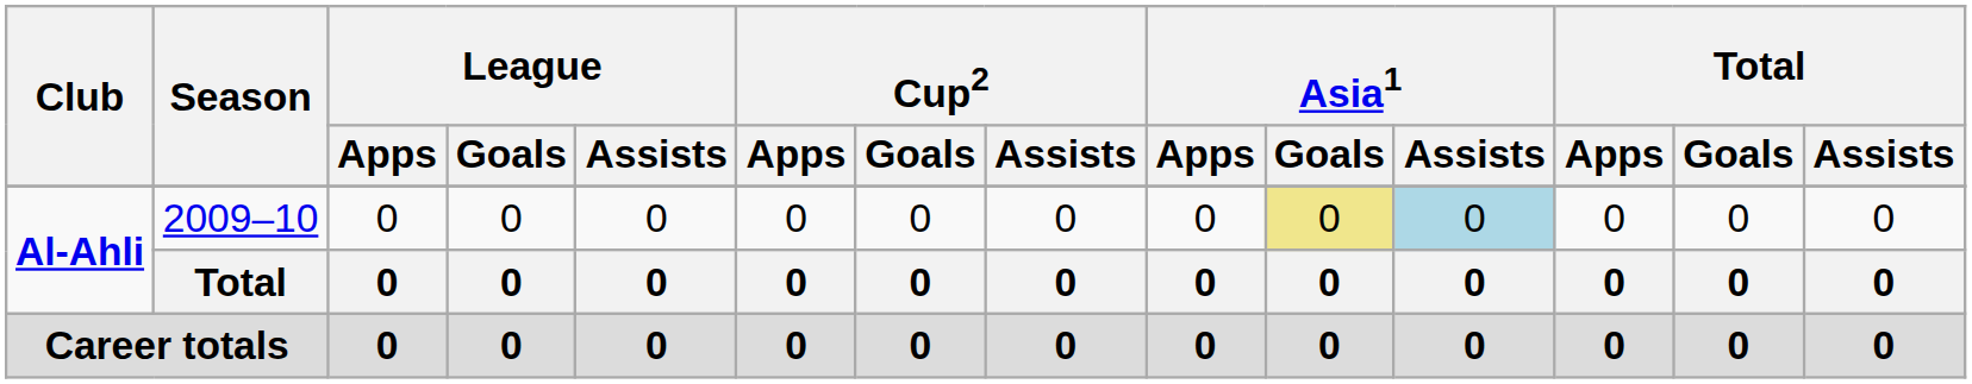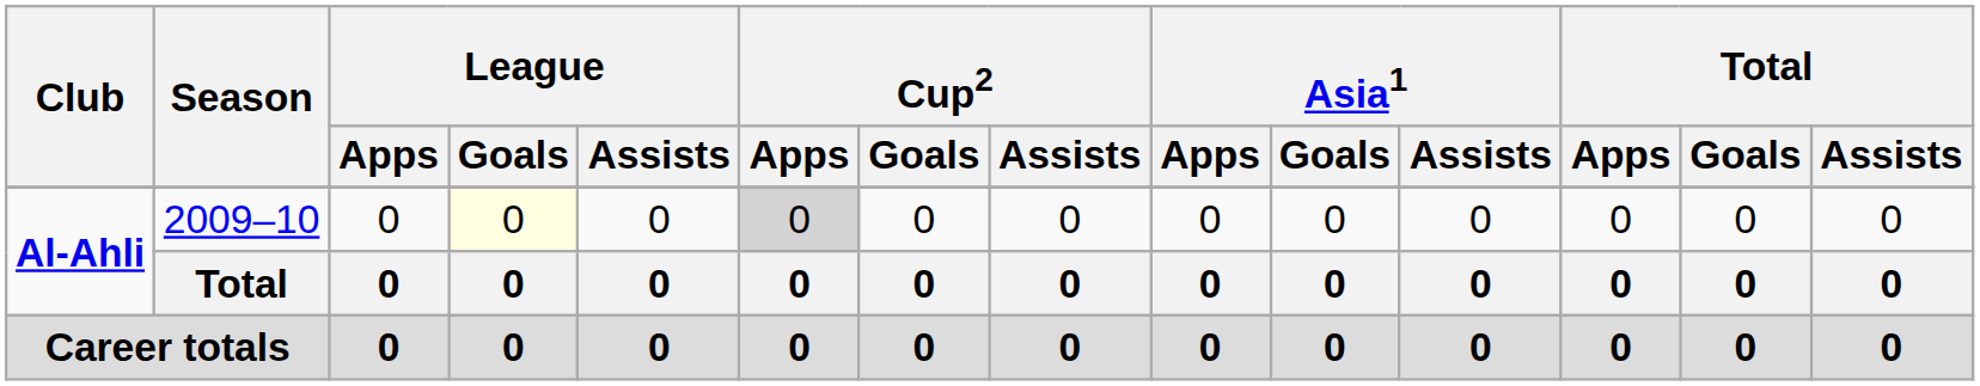Al-Ahli / 2009–10 | League / Goals: no background -> lightyellow background
Al-Ahli / 2009–10 | Cup2 / Apps: no background -> lightgrey background
Al-Ahli / 2009–10 | Asia1 / Goals: khaki background -> no background
Al-Ahli / 2009–10 | Asia1 / Assists: lightblue background -> no background
